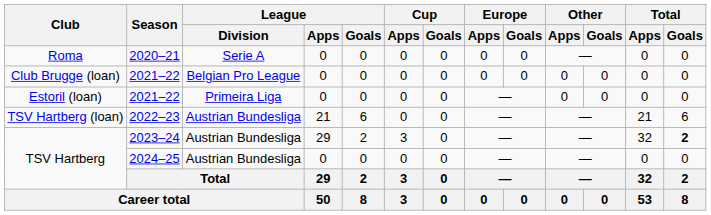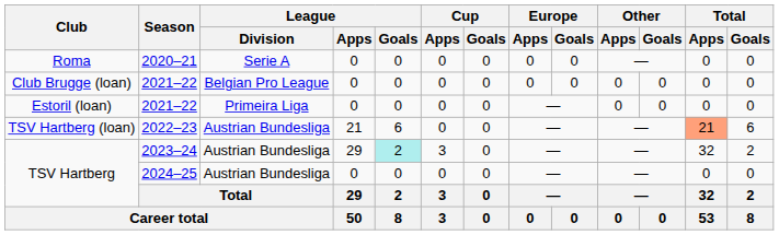TSV Hartberg (loan) | Total / Apps: no background -> lightsalmon background
TSV Hartberg / 2023–24 | League / Goals: no background -> paleturquoise background
TSV Hartberg / 2023–24 | Total / Goals: bold -> normal
